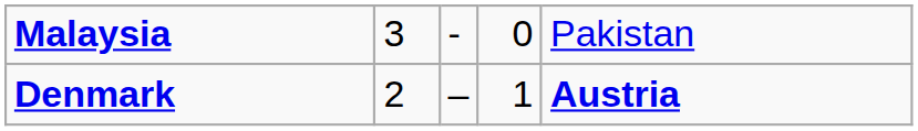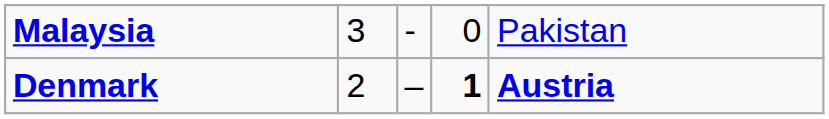Denmark | column 4: normal -> bold
